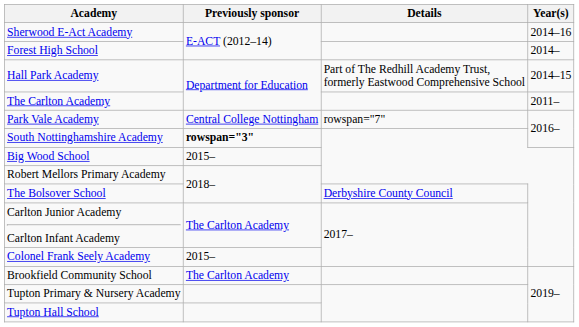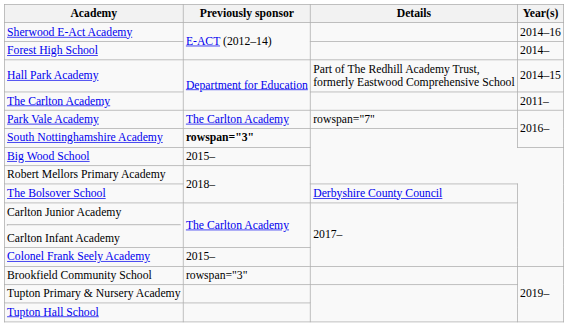Park Vale Academy | Previously sponsor: Central College Nottingham -> The Carlton Academy
Brookfield Community School | Previously sponsor: The Carlton Academy -> rowspan="3"
